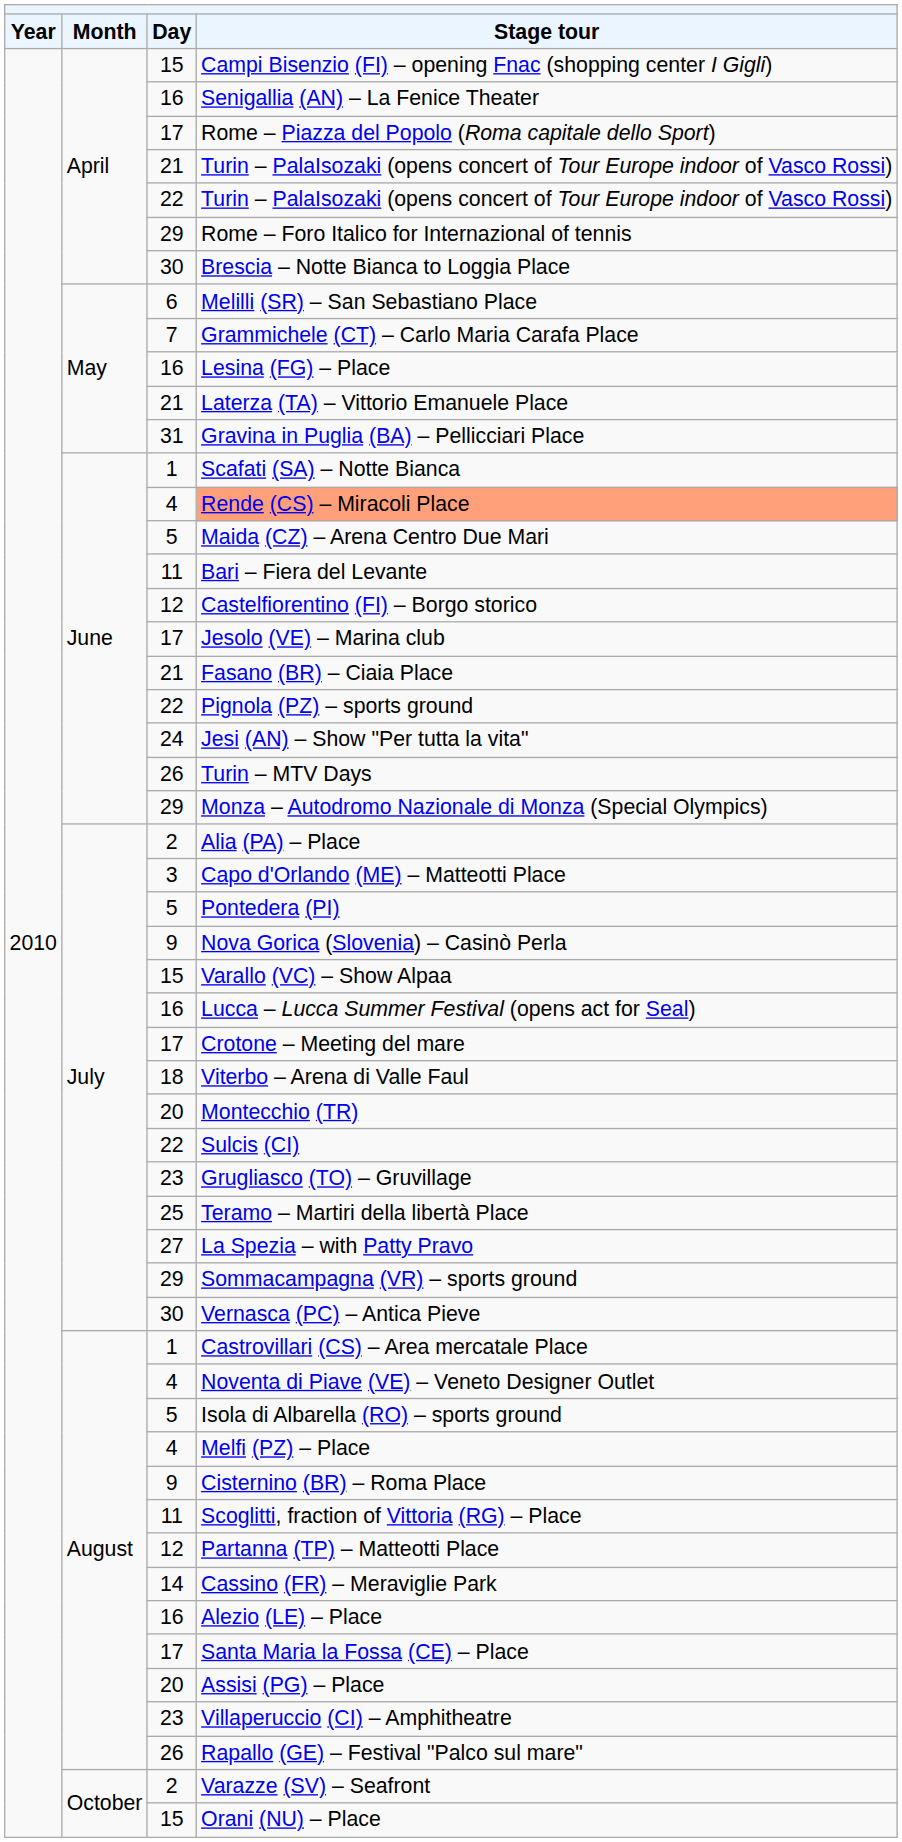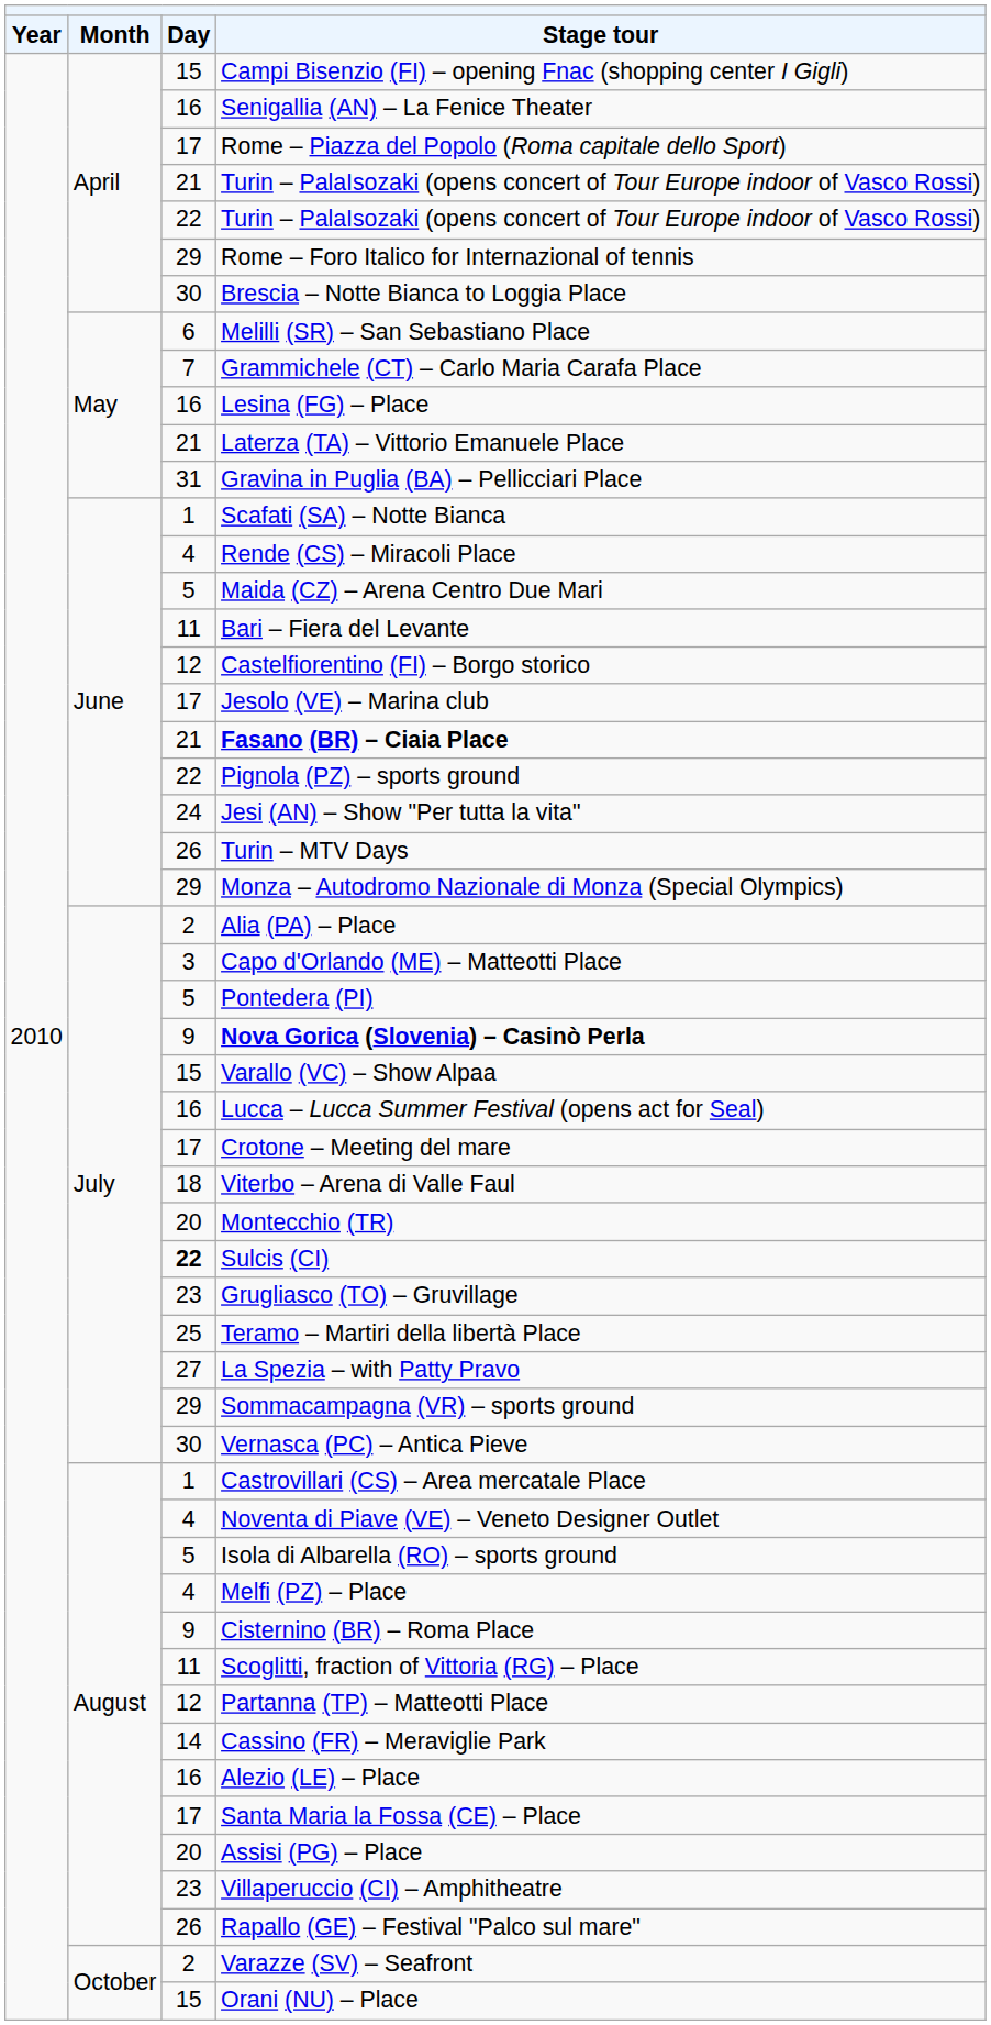Rende (CS) – Miracoli Place | Stage tour: lightsalmon background -> no background
Fasano (BR) – Ciaia Place | Stage tour: normal -> bold
Nova Gorica (Slovenia) – Casinò Perla | Stage tour: normal -> bold
Sulcis (CI) | Day: normal -> bold
